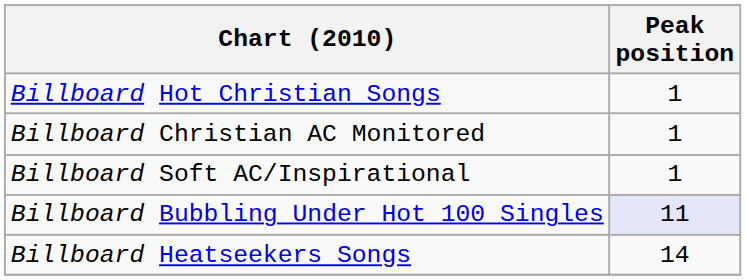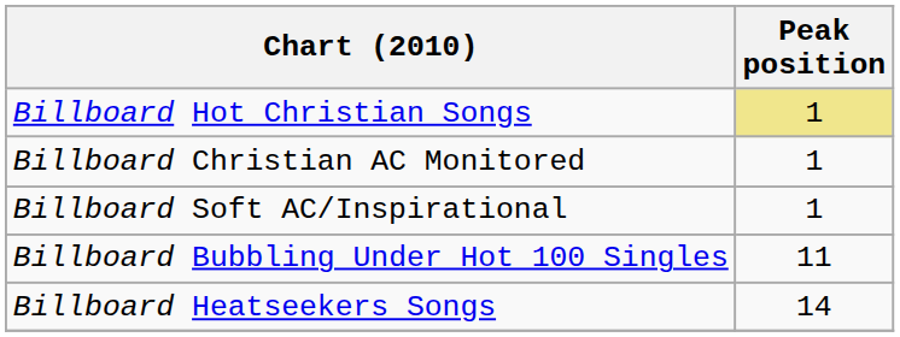Billboard Hot Christian Songs | Peak position: no background -> khaki background
Billboard Bubbling Under Hot 100 Singles | Peak position: lavender background -> no background
